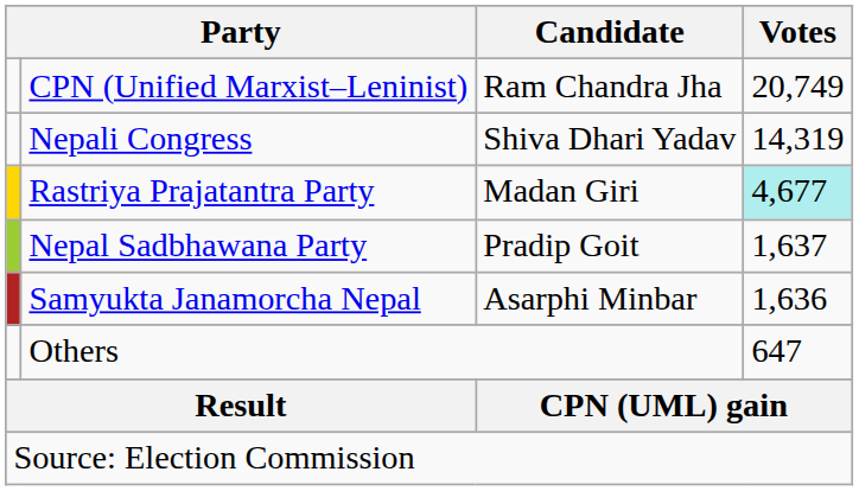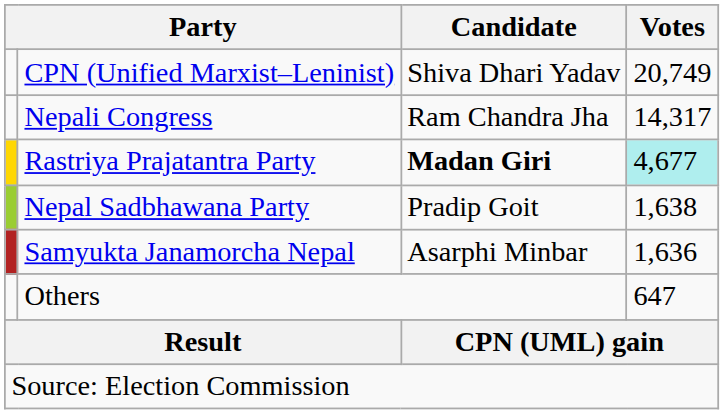CPN (Unified Marxist–Leninist) | Candidate: Ram Chandra Jha -> Shiva Dhari Yadav
Nepali Congress | Candidate: Shiva Dhari Yadav -> Ram Chandra Jha
Nepali Congress | Votes: 14,319 -> 14,317
Rastriya Prajatantra Party | Candidate: normal -> bold
Nepal Sadbhawana Party | Votes: 1,637 -> 1,638
